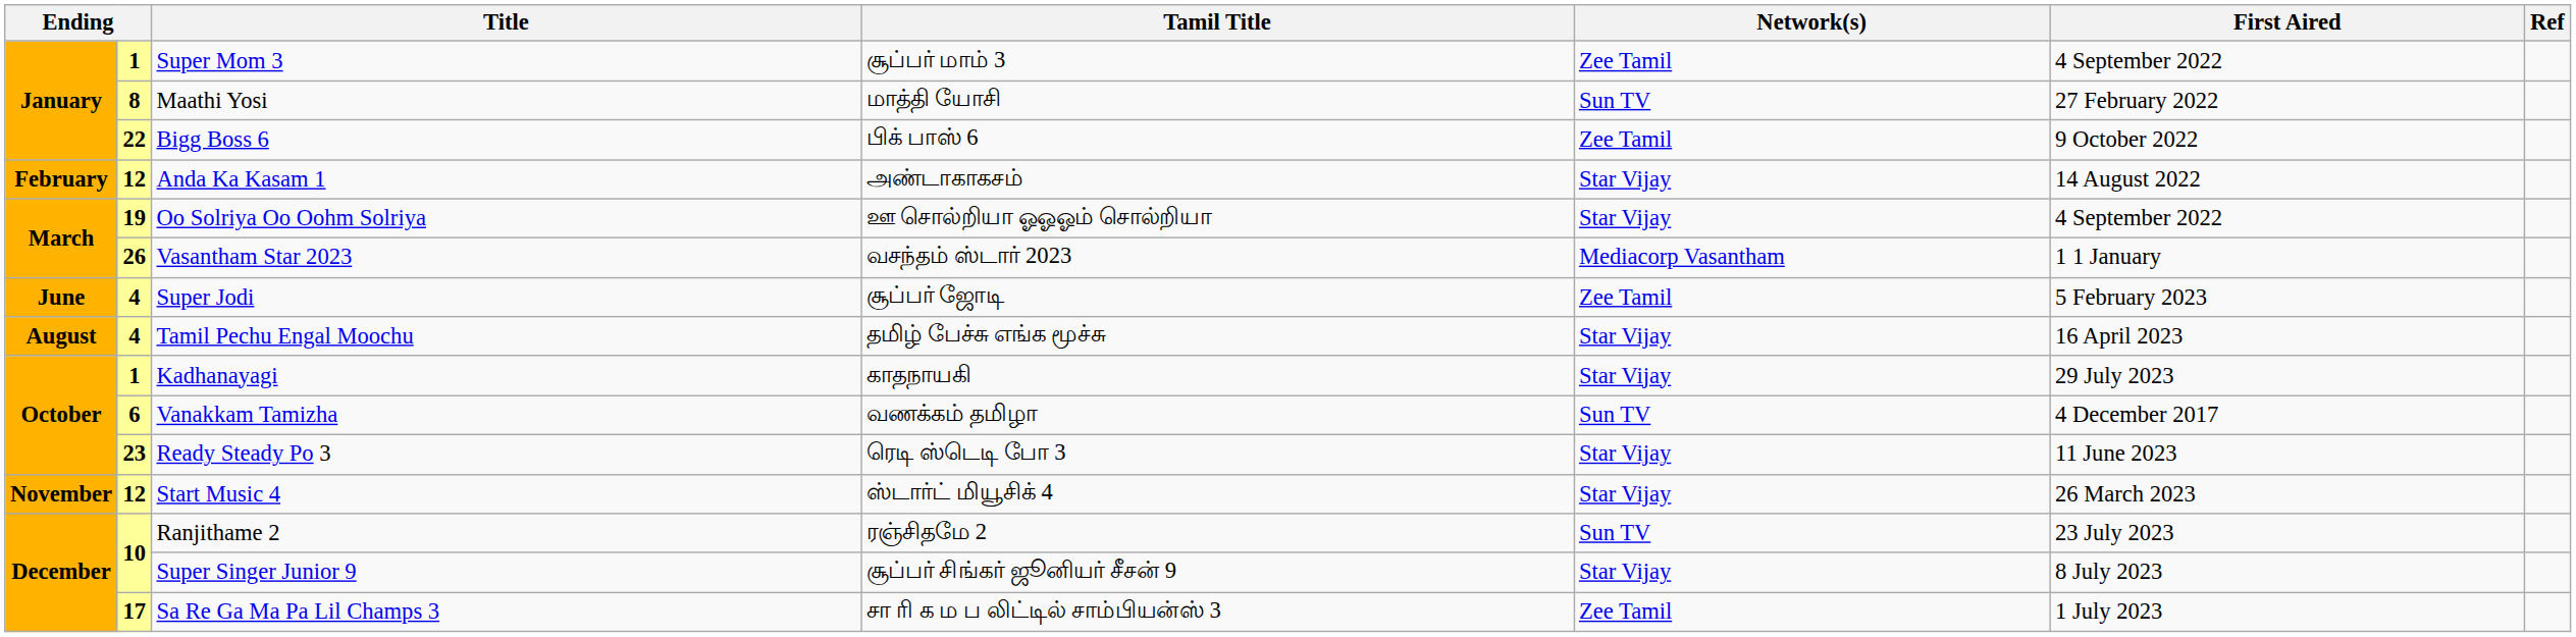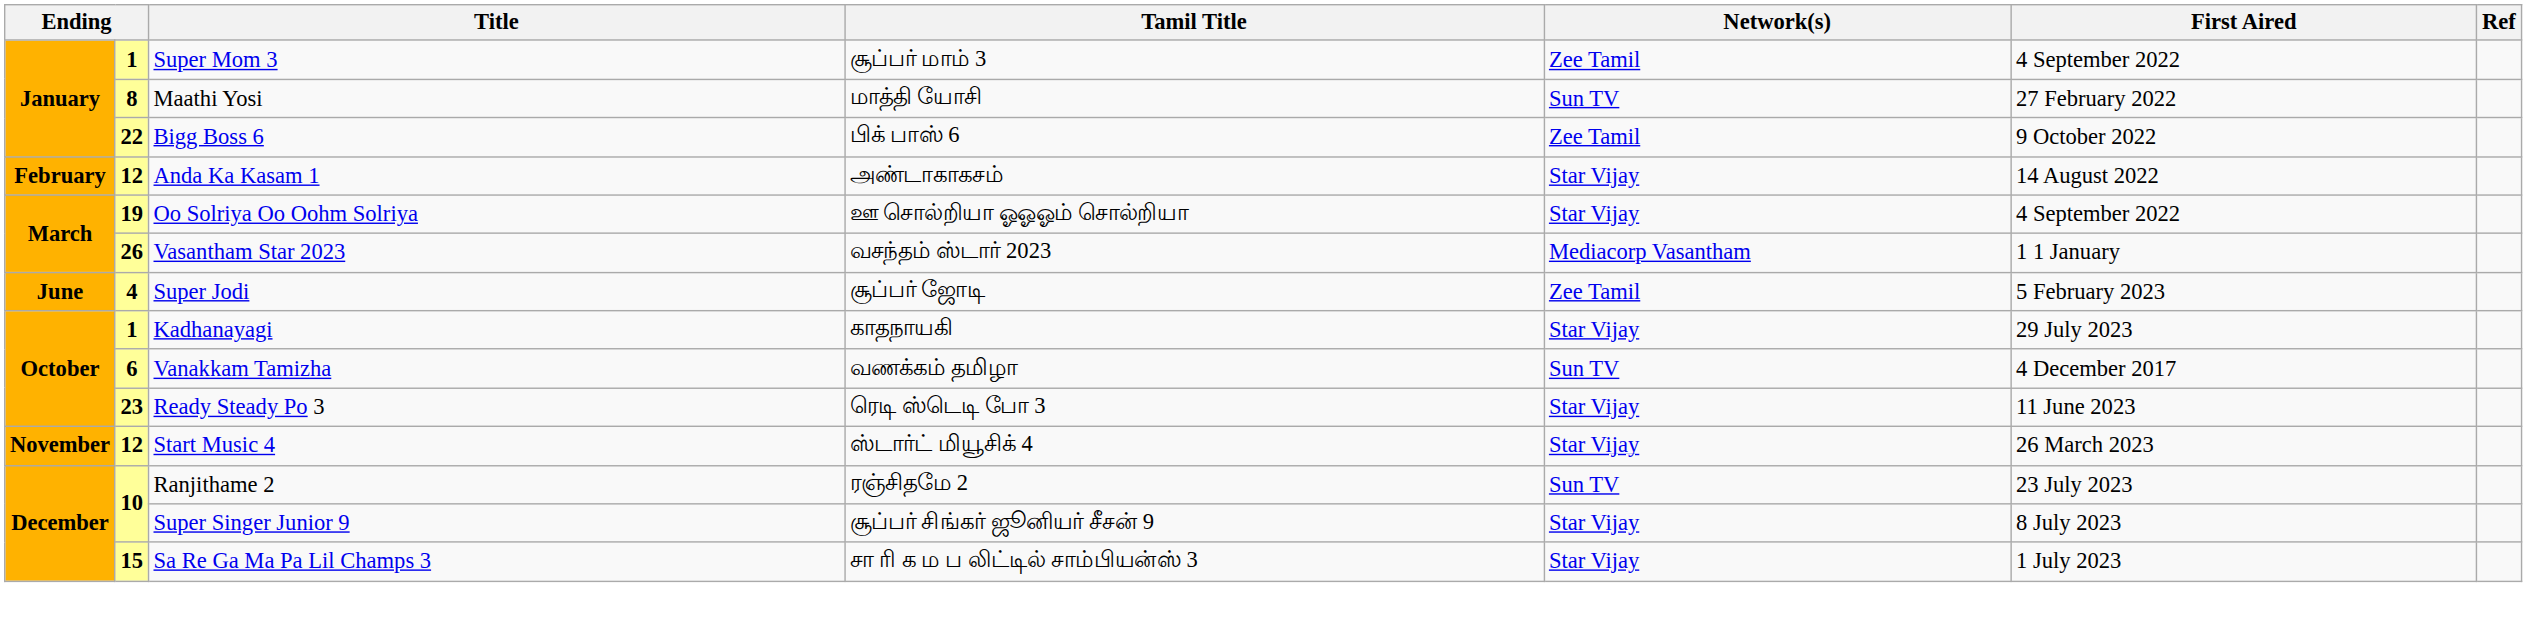- row: August | 4 | Tamil Pechu Engal Moochu | தமிழ் பேச்சு எங்க மூச்சு | Star Vijay | 16 April 2023
Sa Re Ga Ma Pa Lil Champs 3 | column 2: 17 -> 15
Sa Re Ga Ma Pa Lil Champs 3 | Network(s): Zee Tamil -> Star Vijay
